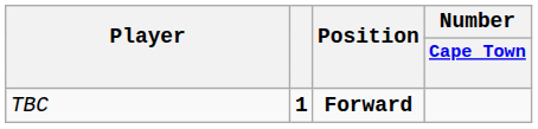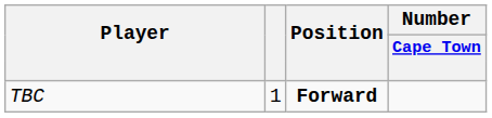TBC | column 2: bold -> normal
